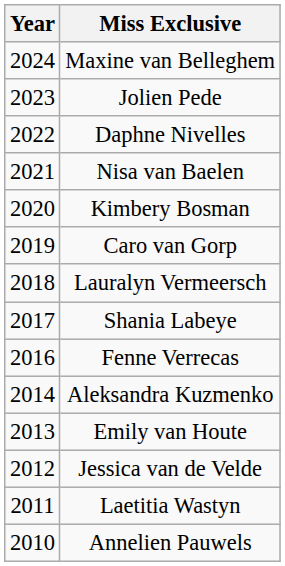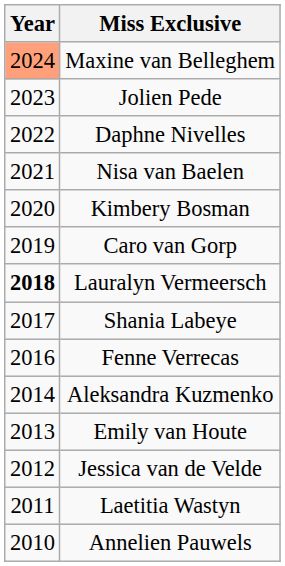Maxine van Belleghem | Year: no background -> lightsalmon background
Lauralyn Vermeersch | Year: normal -> bold
